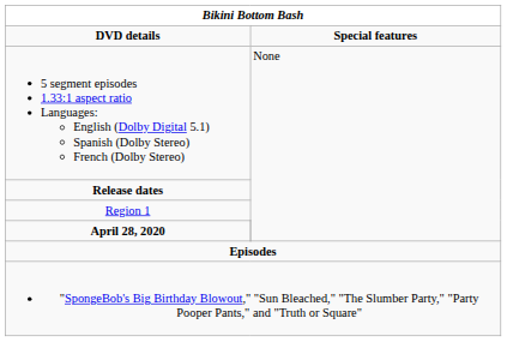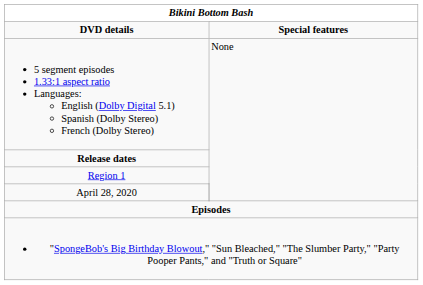April 28, 2020 | column 1: bold -> normal
